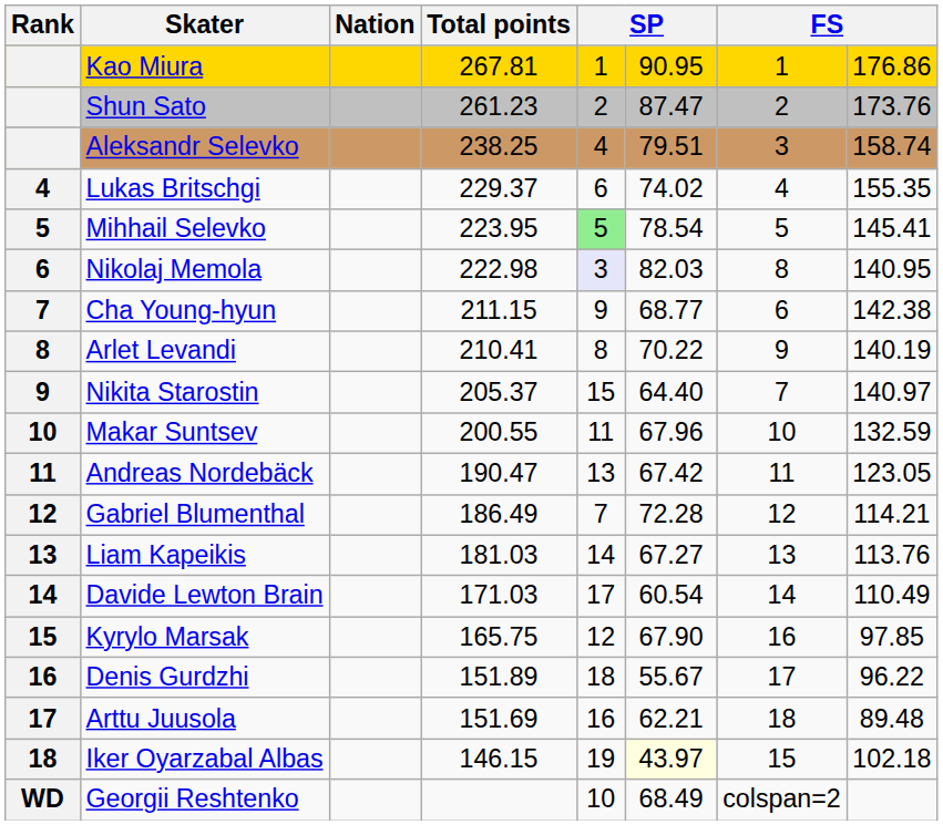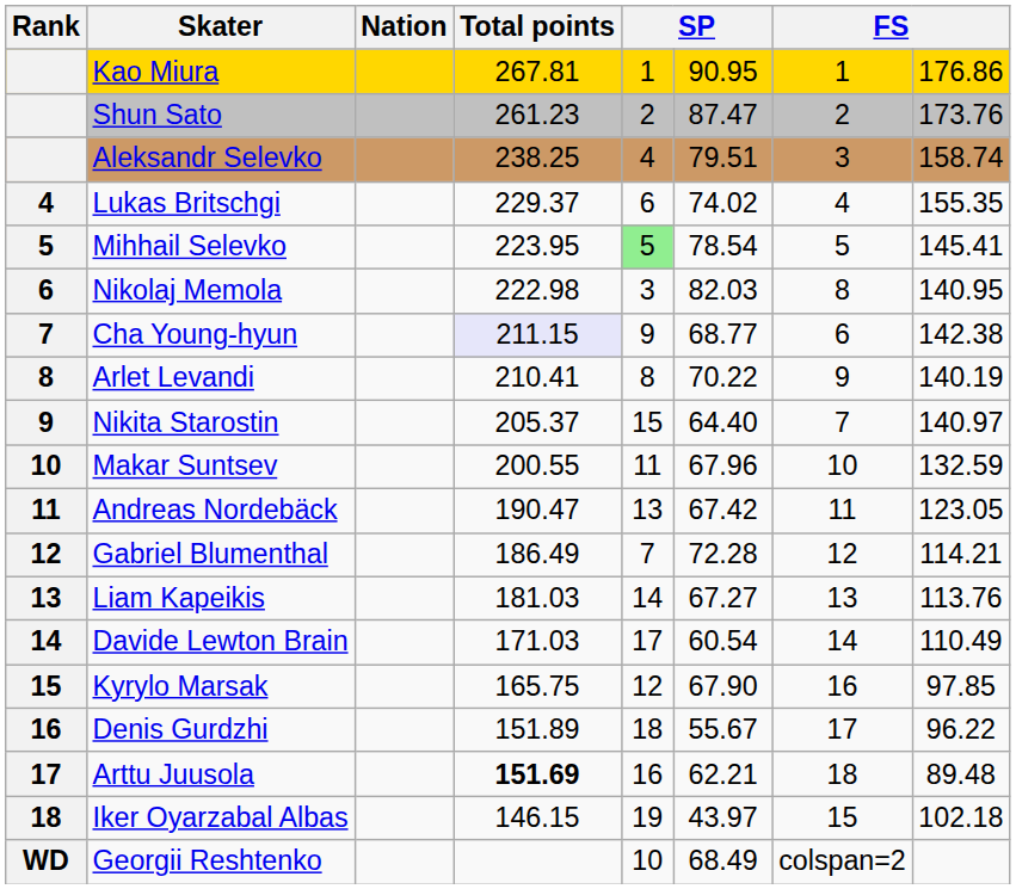Nikolaj Memola | column 5: lavender background -> no background
Cha Young-hyun | Total points: no background -> lavender background
Arttu Juusola | Total points: normal -> bold
Iker Oyarzabal Albas | column 6: lightyellow background -> no background
